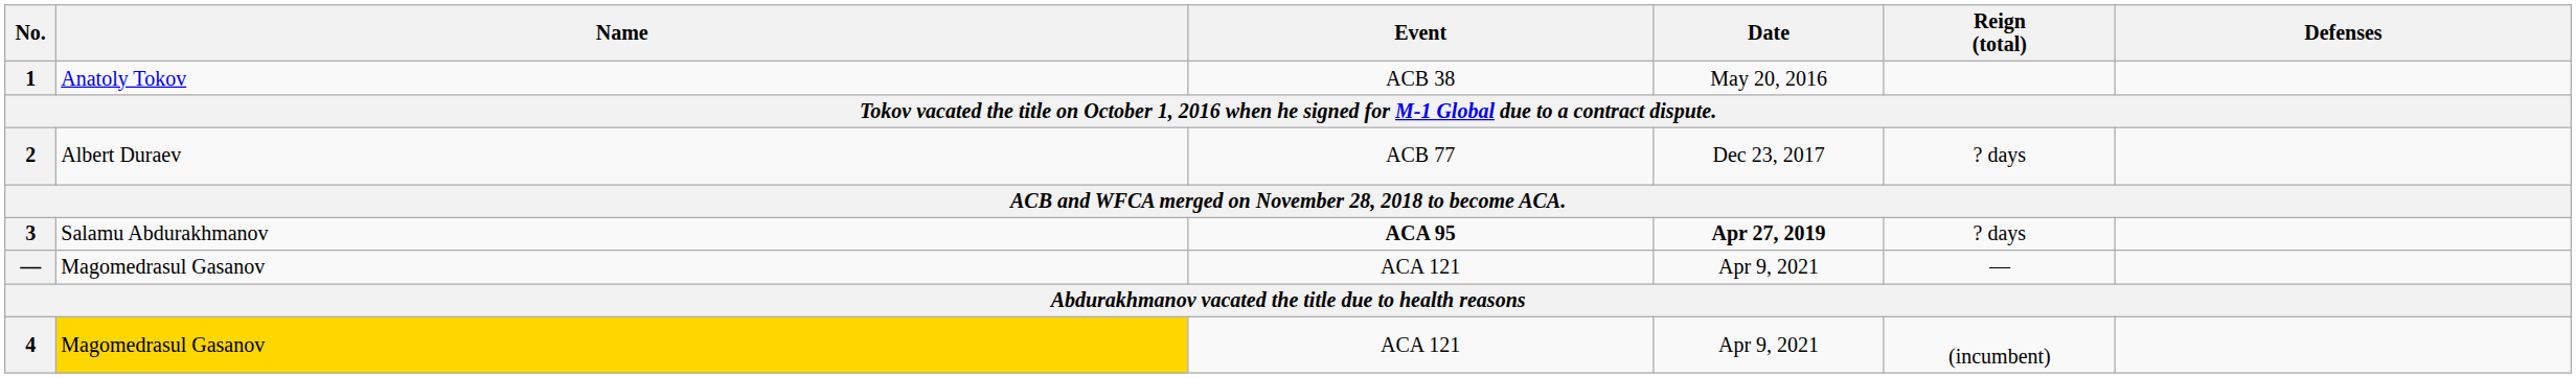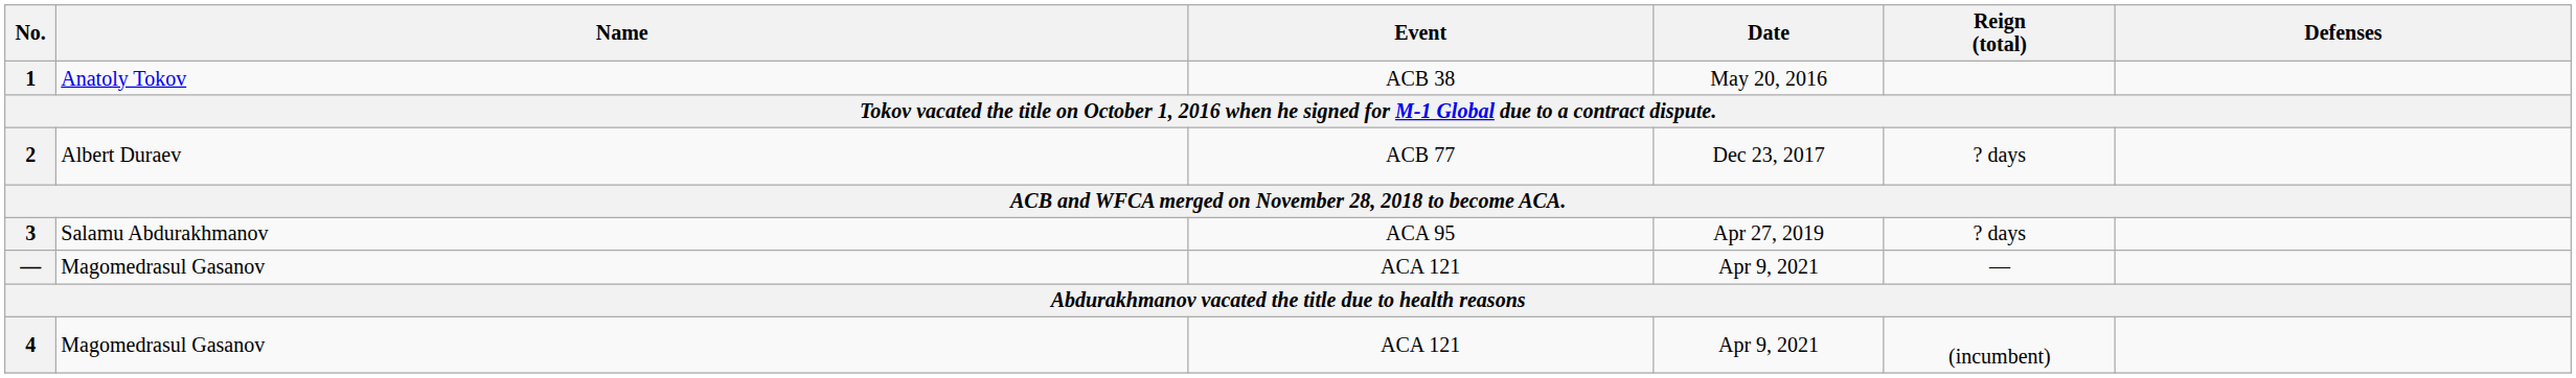3 | Event: bold -> normal
3 | Date: bold -> normal
4 | Name: gold background -> no background
